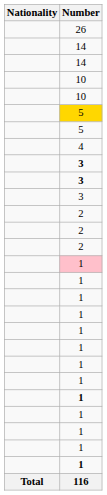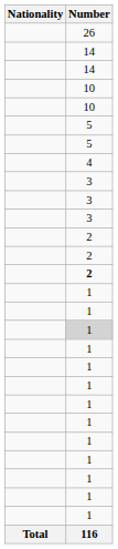row 7 | Number: gold background -> no background
row 10 | Number: bold -> normal
row 11 | Number: bold -> normal
row 15 | Number: normal -> bold
row 16 | Number: pink background -> no background
row 18 | Number: no background -> lightgrey background
row 24 | Number: bold -> normal
row 28 | Number: bold -> normal
